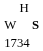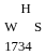W | column 3: bold -> normal
